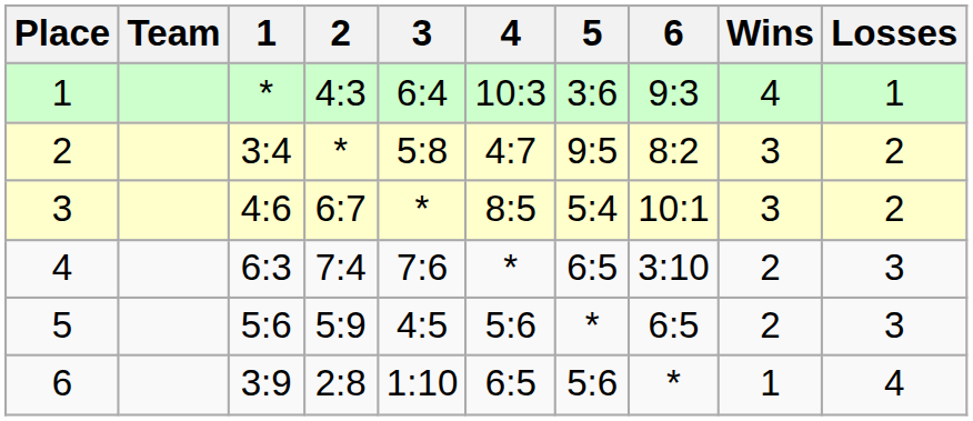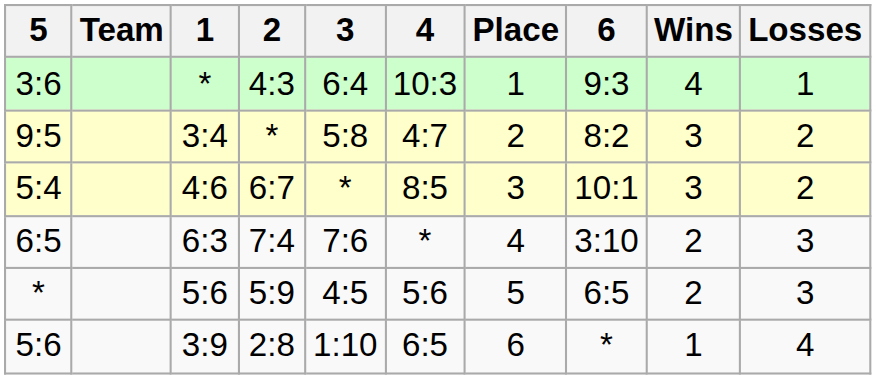columns swapped: Place <-> 5
